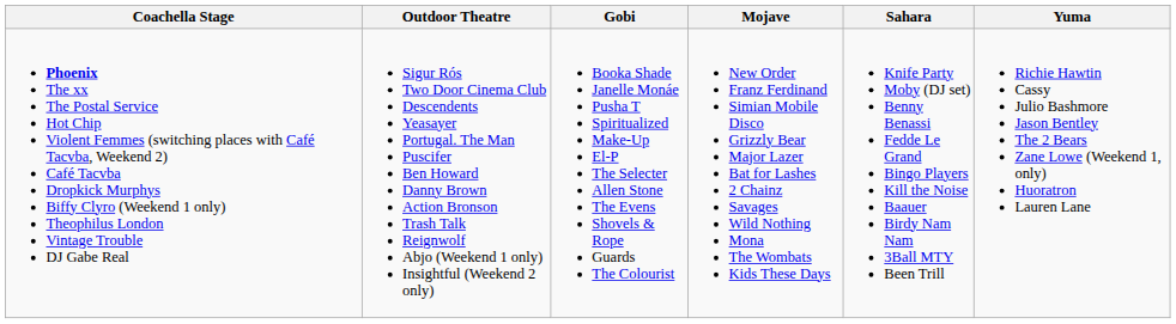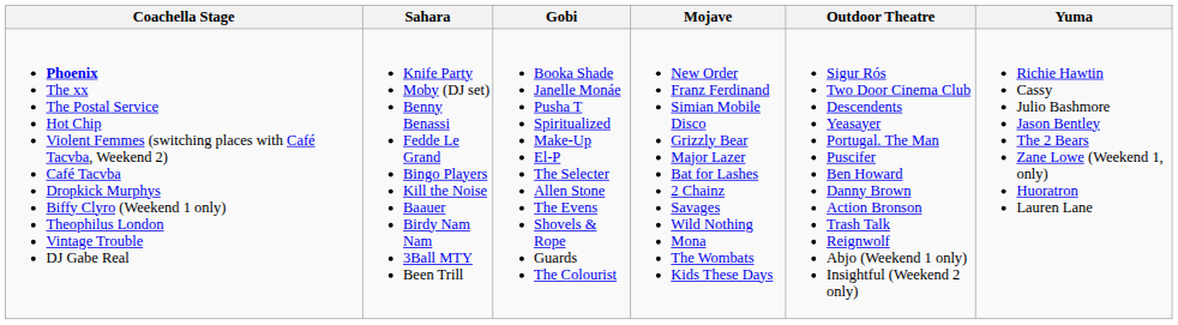columns swapped: Outdoor Theatre <-> Sahara
